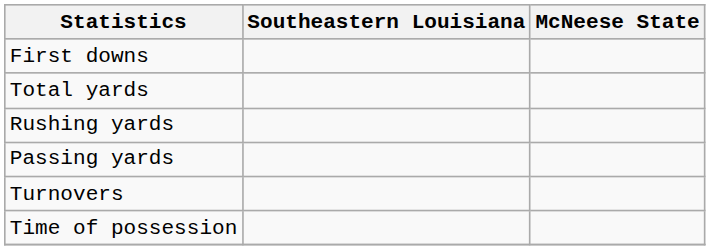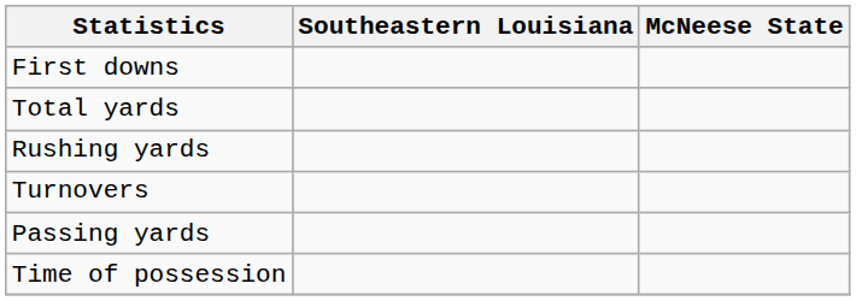rows swapped: Passing yards <-> Turnovers
